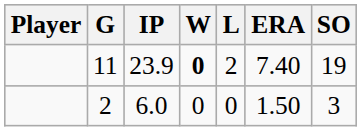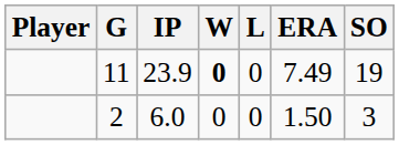11 | L: 2 -> 0
11 | ERA: 7.40 -> 7.49
